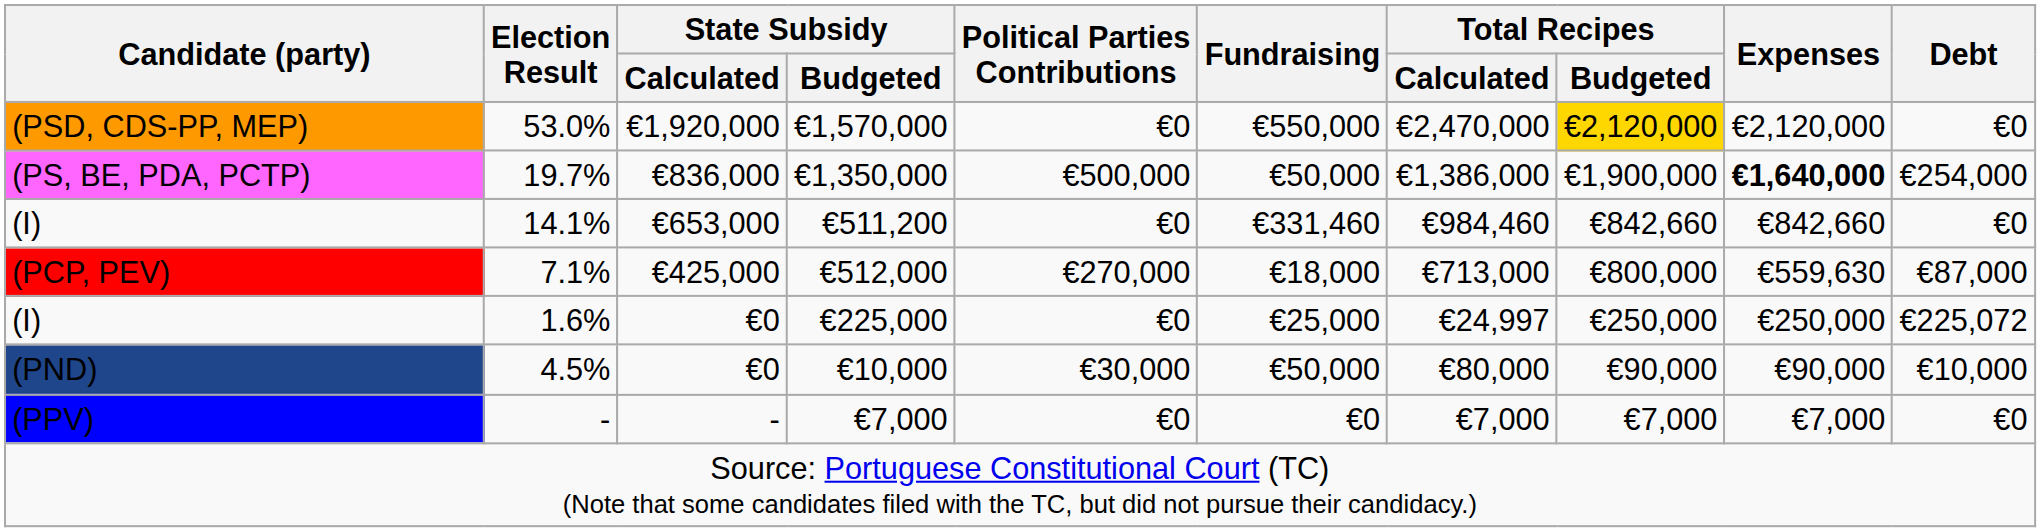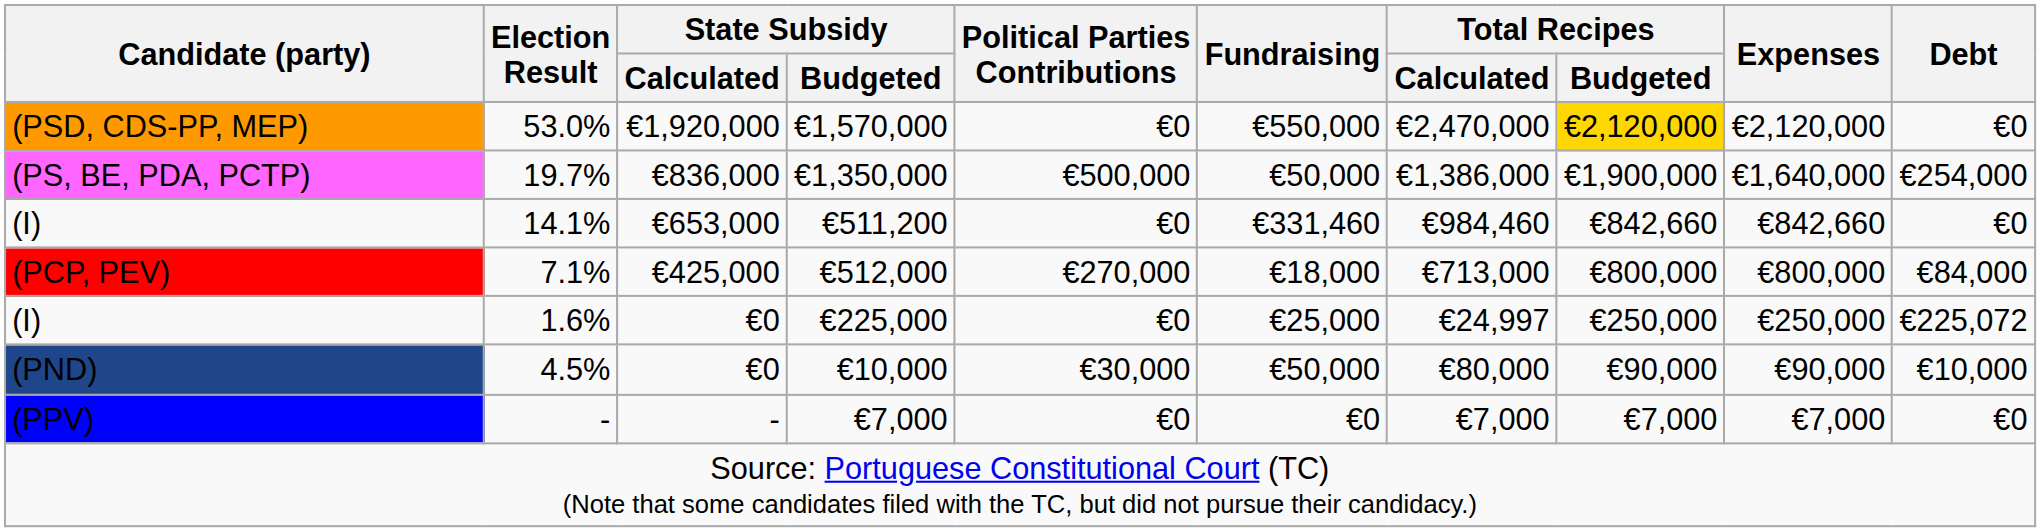19.7% | Expenses: bold -> normal
7.1% | Expenses: €559,630 -> €800,000
7.1% | Debt: €87,000 -> €84,000
